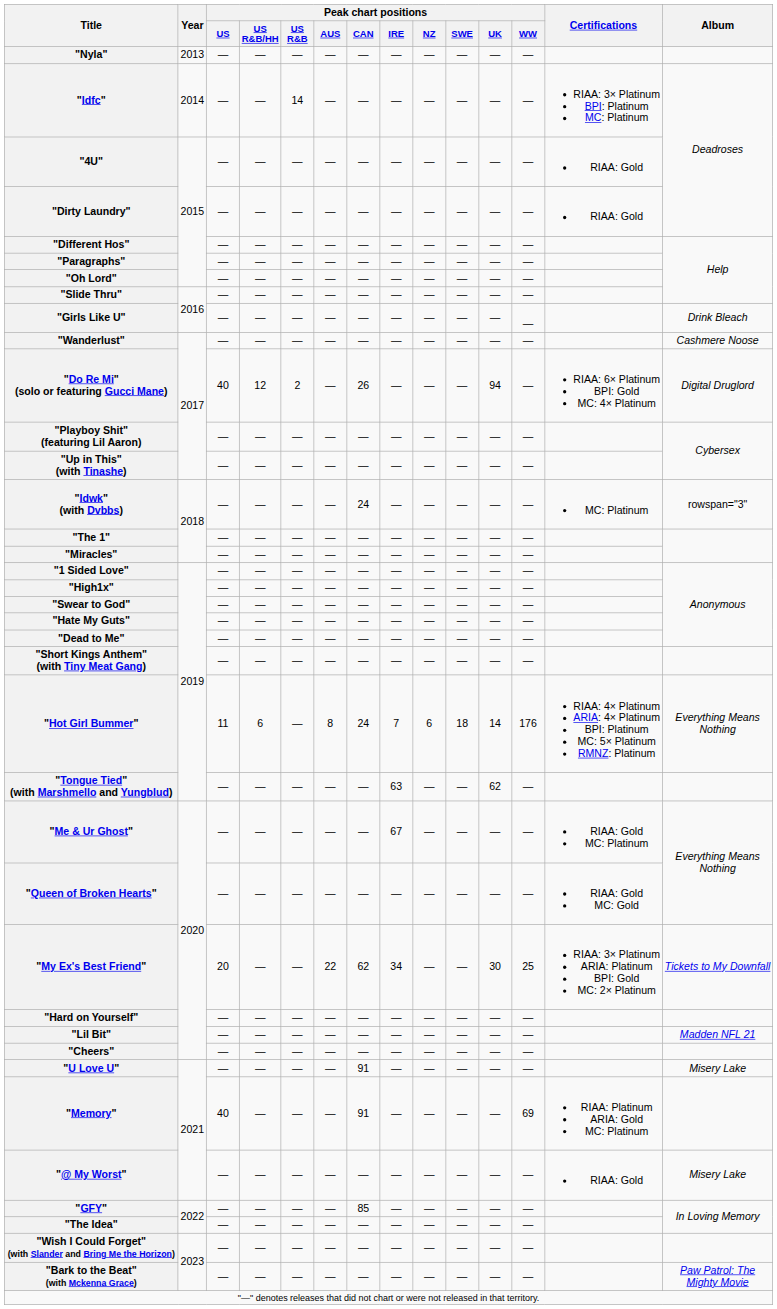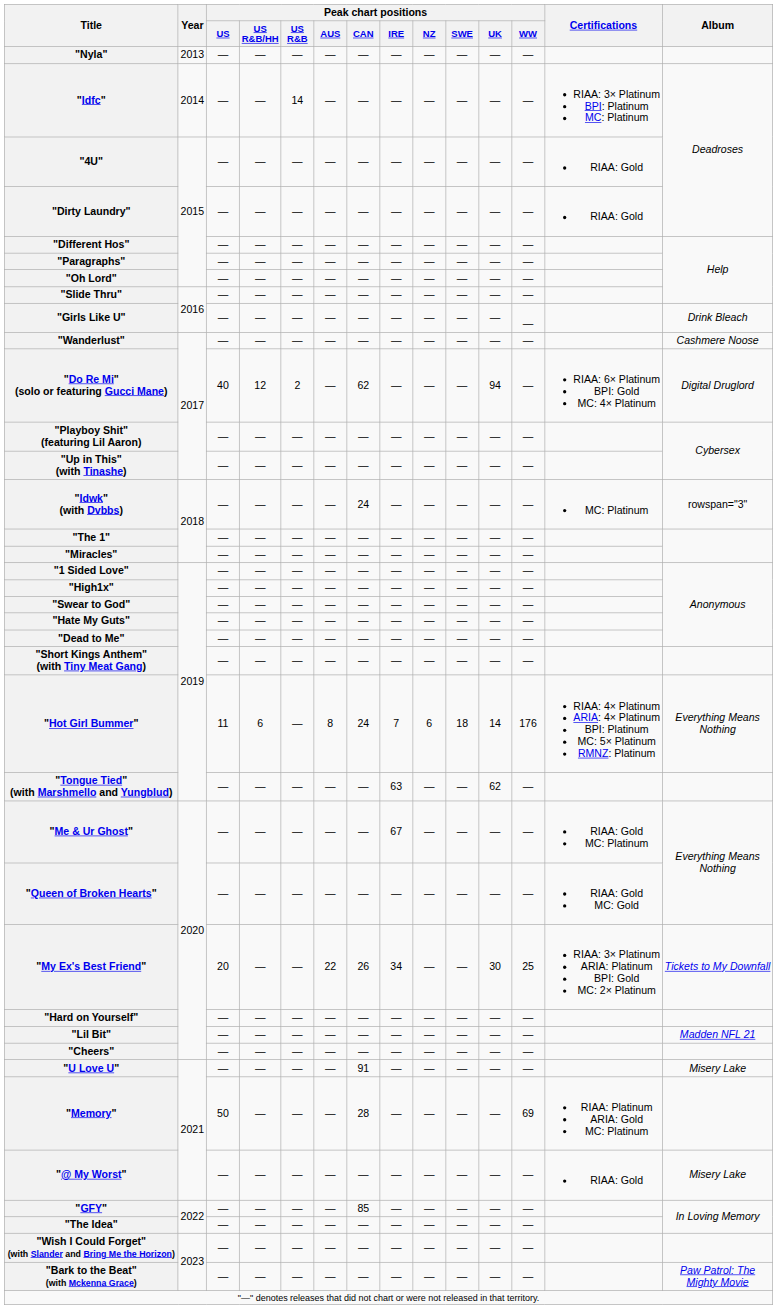"Do Re Mi" (solo or featuring Gucci Mane) | Peak chart positions / CAN: 26 -> 62
"My Ex's Best Friend" | Peak chart positions / CAN: 62 -> 26
"Memory" | Peak chart positions / US: 40 -> 50
"Memory" | Peak chart positions / CAN: 91 -> 28
